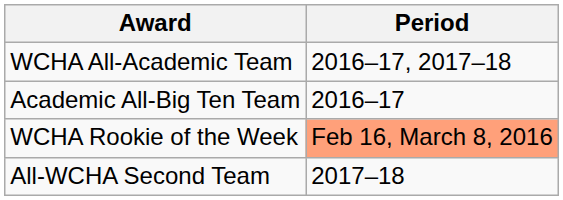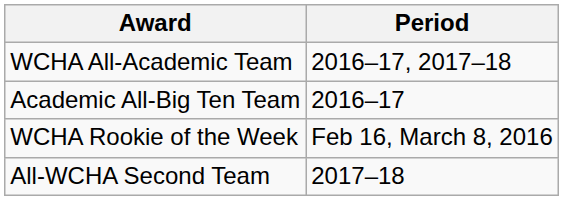WCHA Rookie of the Week | Period: lightsalmon background -> no background
